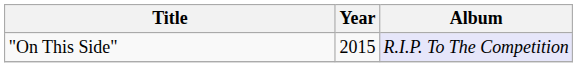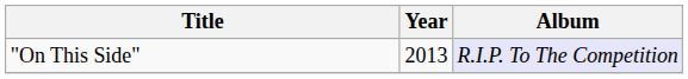"On This Side" | Year: 2015 -> 2013
